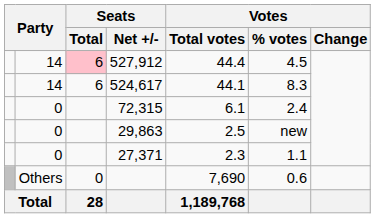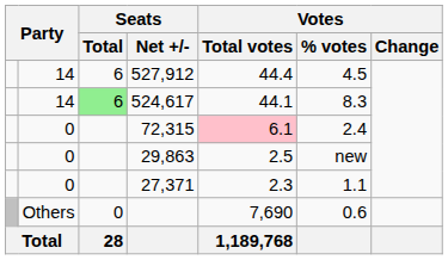527,912 | Seats / Total: pink background -> no background
524,617 | Seats / Total: no background -> lightgreen background
72,315 | Votes / Total votes: no background -> pink background
